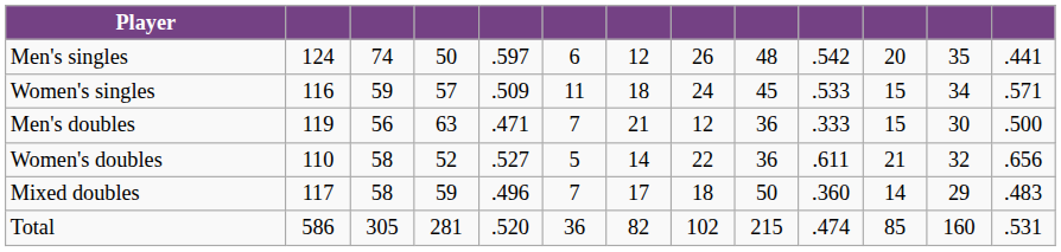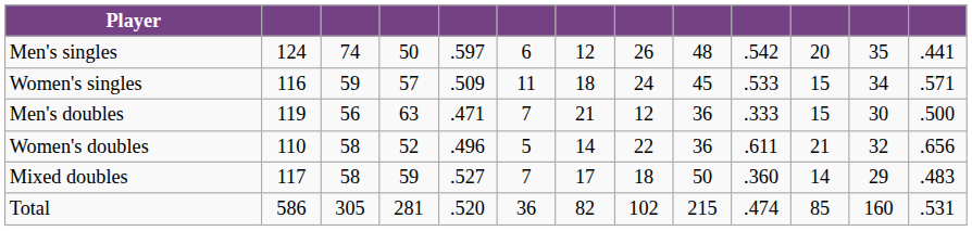Women's doubles | column 5: .527 -> .496
Mixed doubles | column 5: .496 -> .527
